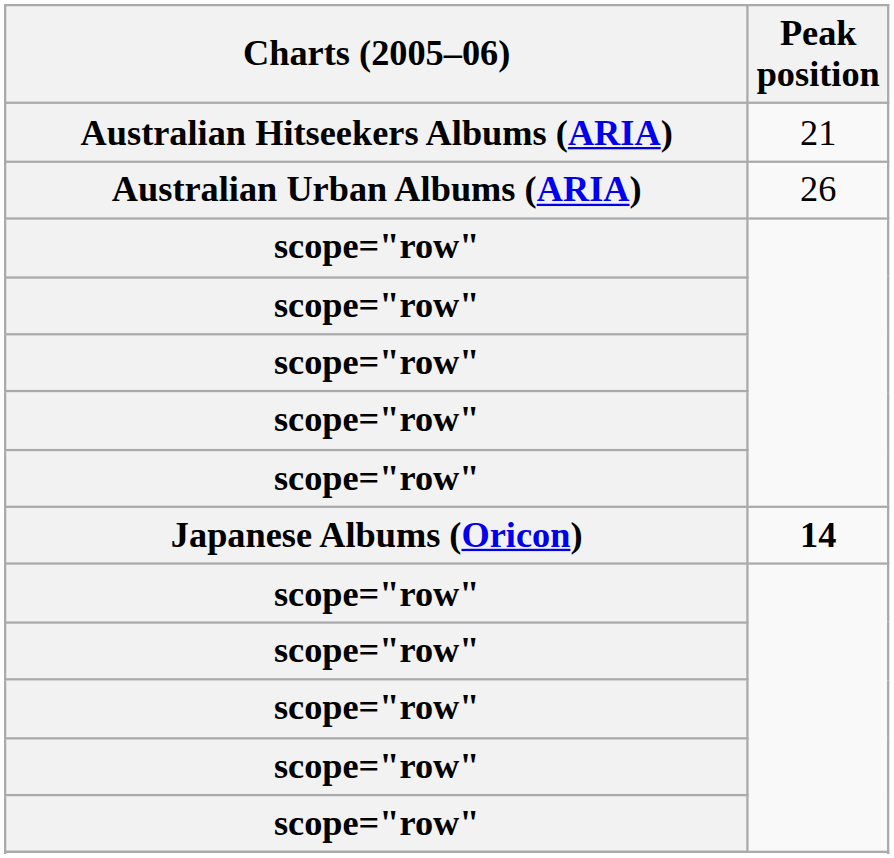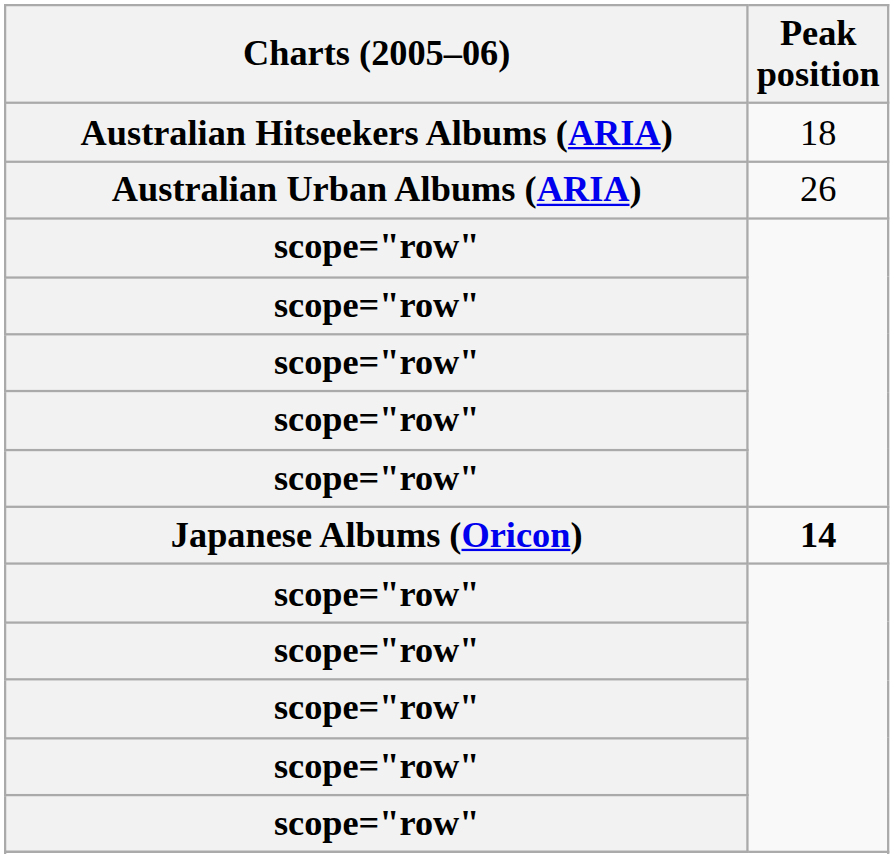Australian Hitseekers Albums (ARIA) | Peak position: 21 -> 18
